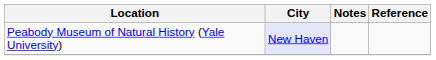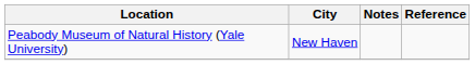Peabody Museum of Natural History (Yale University) | City: lavender background -> no background
